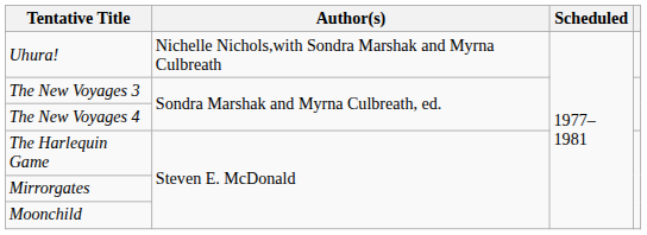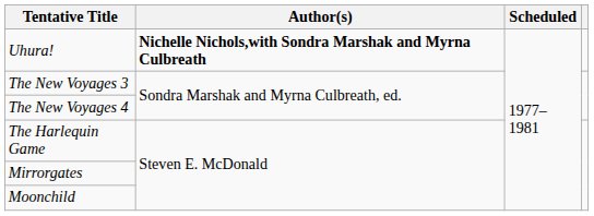Uhura! | Author(s): normal -> bold
